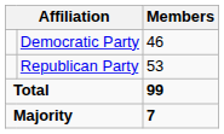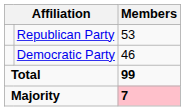rows swapped: Republican Party <-> Democratic Party
Majority | Members: no background -> pink background
